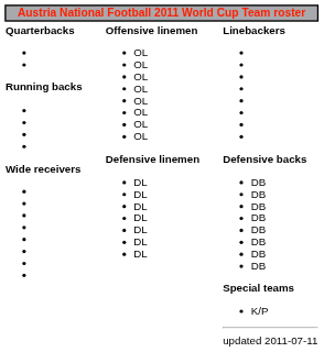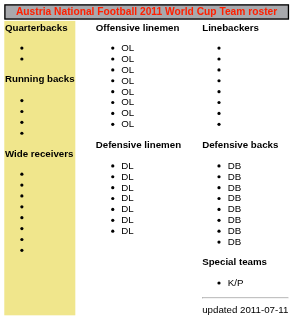Quarterbacks Running backs Wide receivers | column 1: no background -> khaki background
